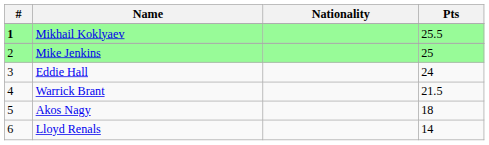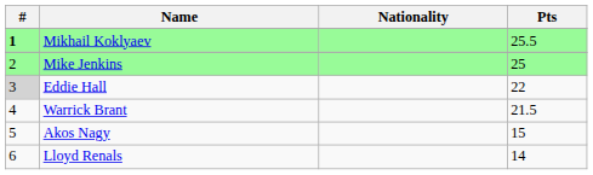Eddie Hall | #: no background -> lightgrey background
Eddie Hall | Pts: 24 -> 22
Akos Nagy | Pts: 18 -> 15
